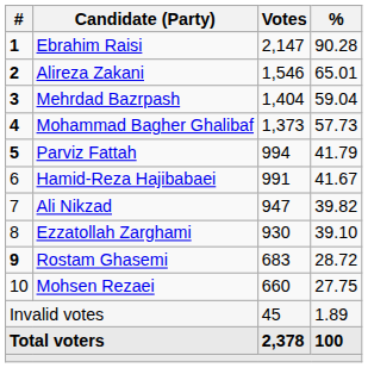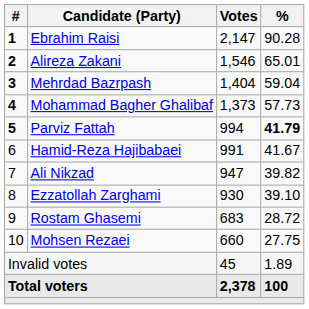Parviz Fattah | %: normal -> bold
Rostam Ghasemi | #: bold -> normal
